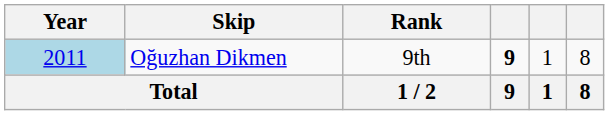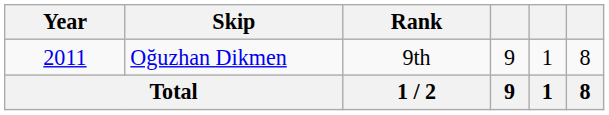Oğuzhan Dikmen | Year: lightblue background -> no background
Oğuzhan Dikmen | column 4: bold -> normal
